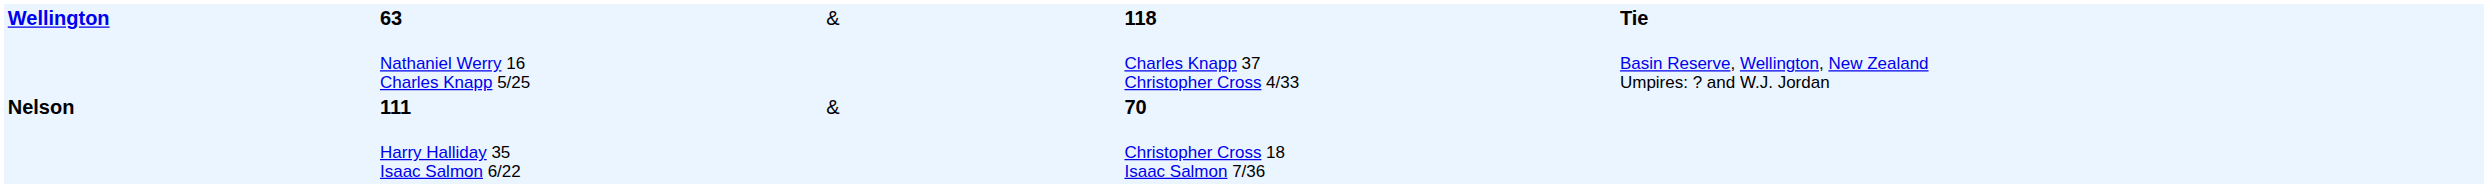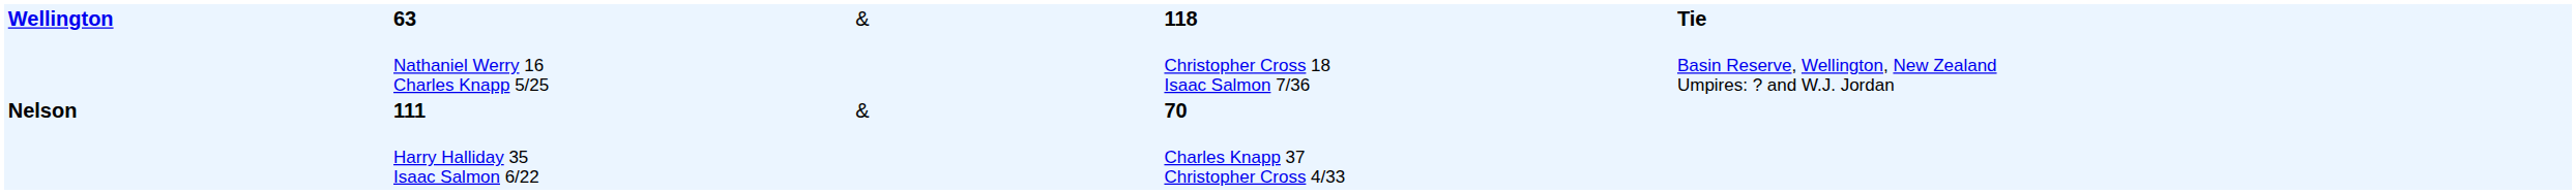Nathaniel Werry 16 Charles Knapp 5/25 | column 4: Charles Knapp 37 Christopher Cross 4/33 -> Christopher Cross 18 Isaac Salmon 7/36
Harry Halliday 35 Isaac Salmon 6/22 | column 4: Christopher Cross 18 Isaac Salmon 7/36 -> Charles Knapp 37 Christopher Cross 4/33
